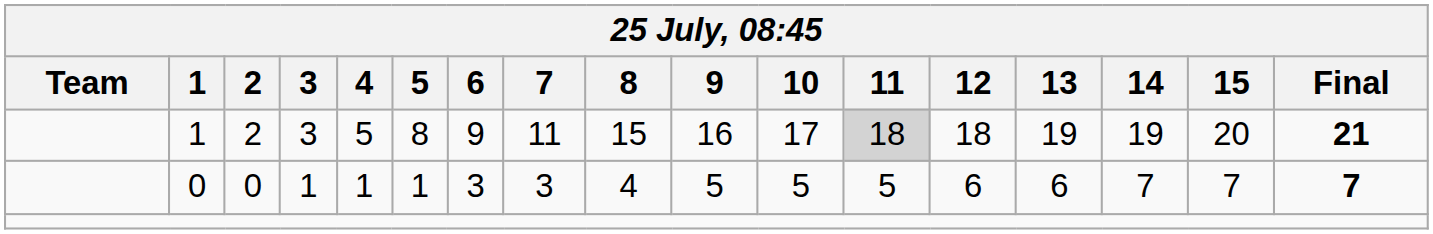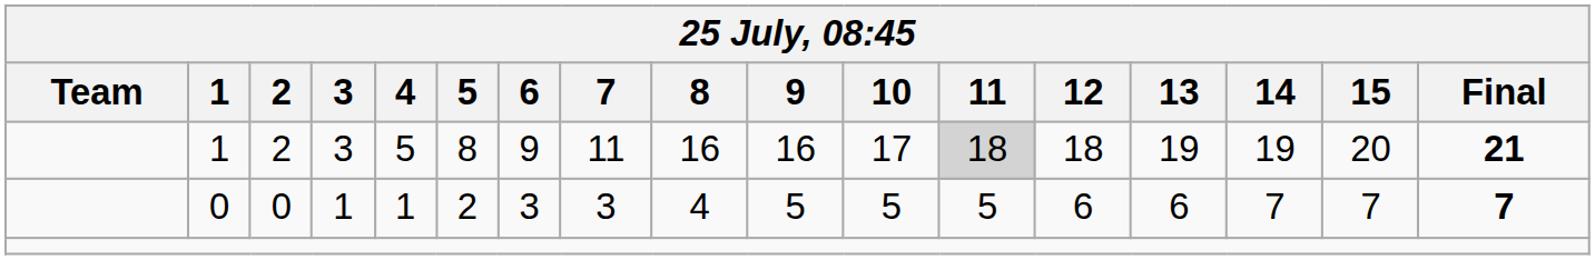row 3 | 8: 15 -> 16
row 4 | 5: 1 -> 2
